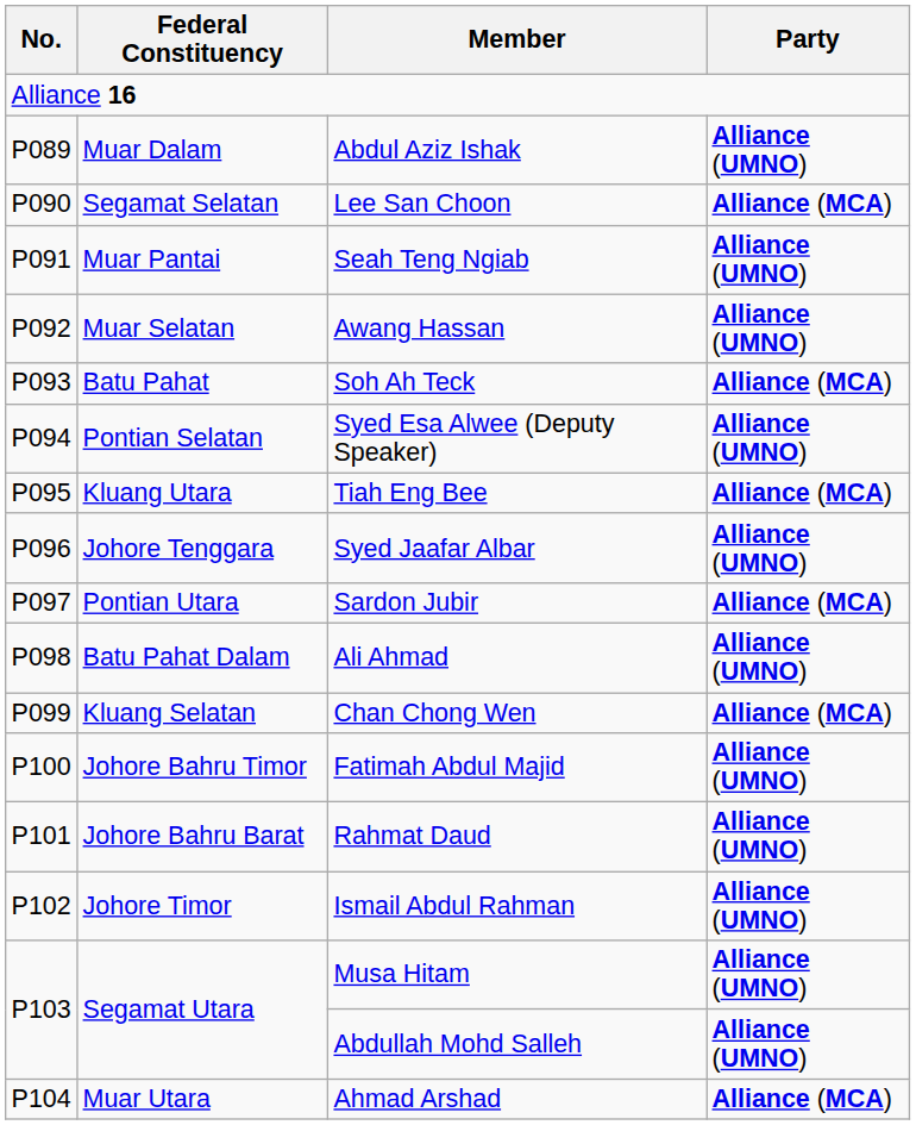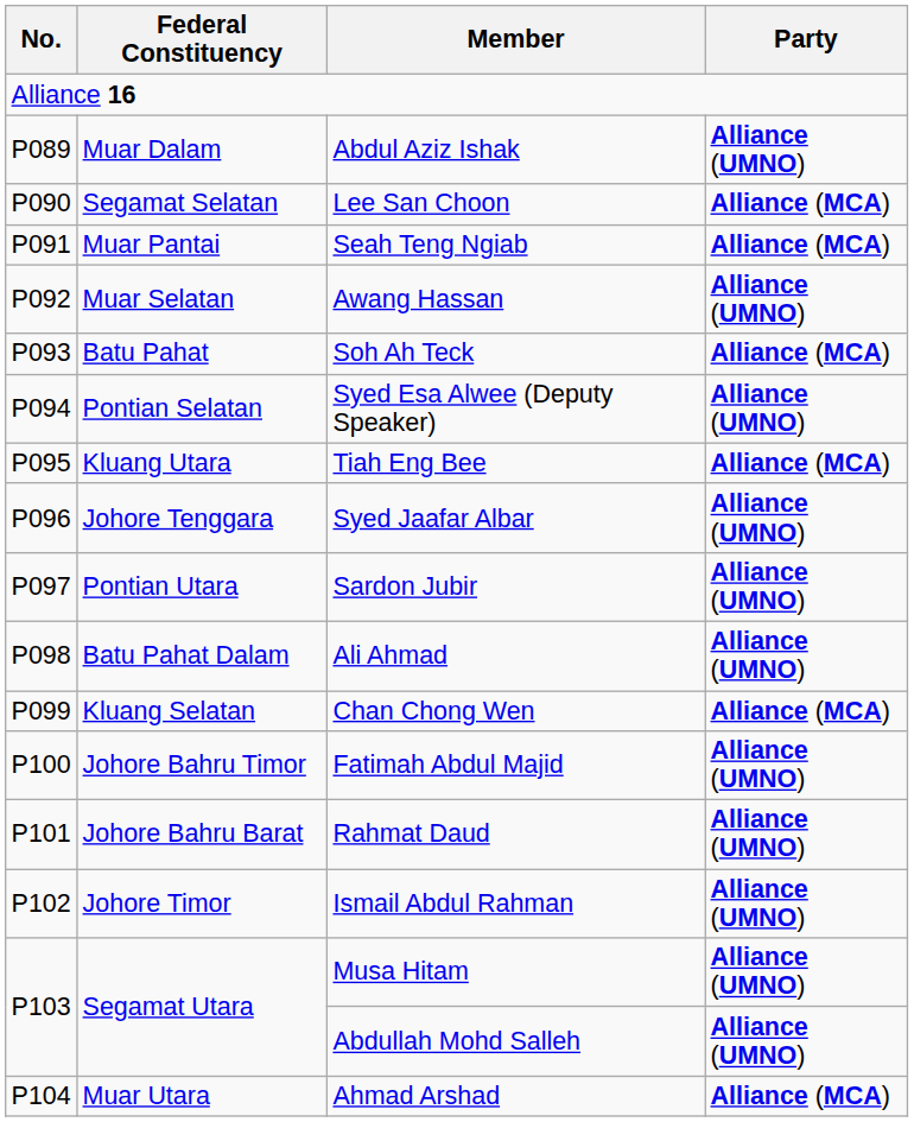Seah Teng Ngiab | Party: Alliance (UMNO) -> Alliance (MCA)
Sardon Jubir | Party: Alliance (MCA) -> Alliance (UMNO)
